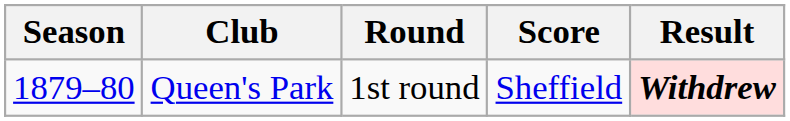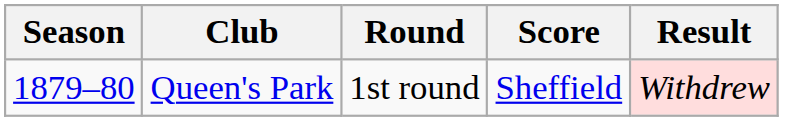Queen's Park | Result: bold -> normal
